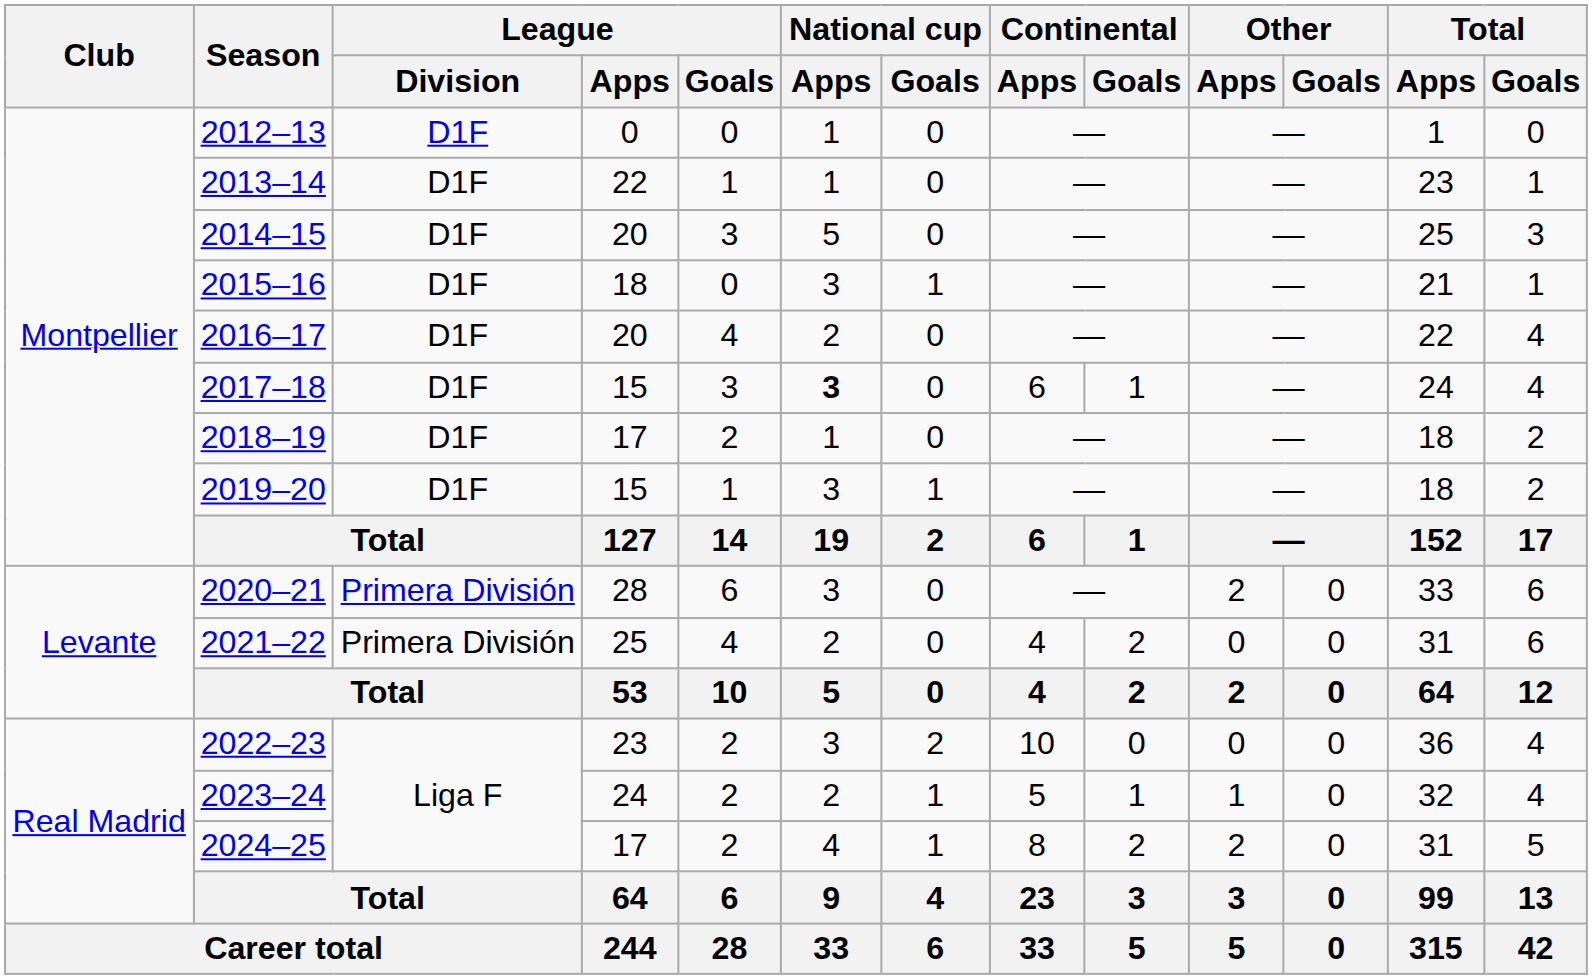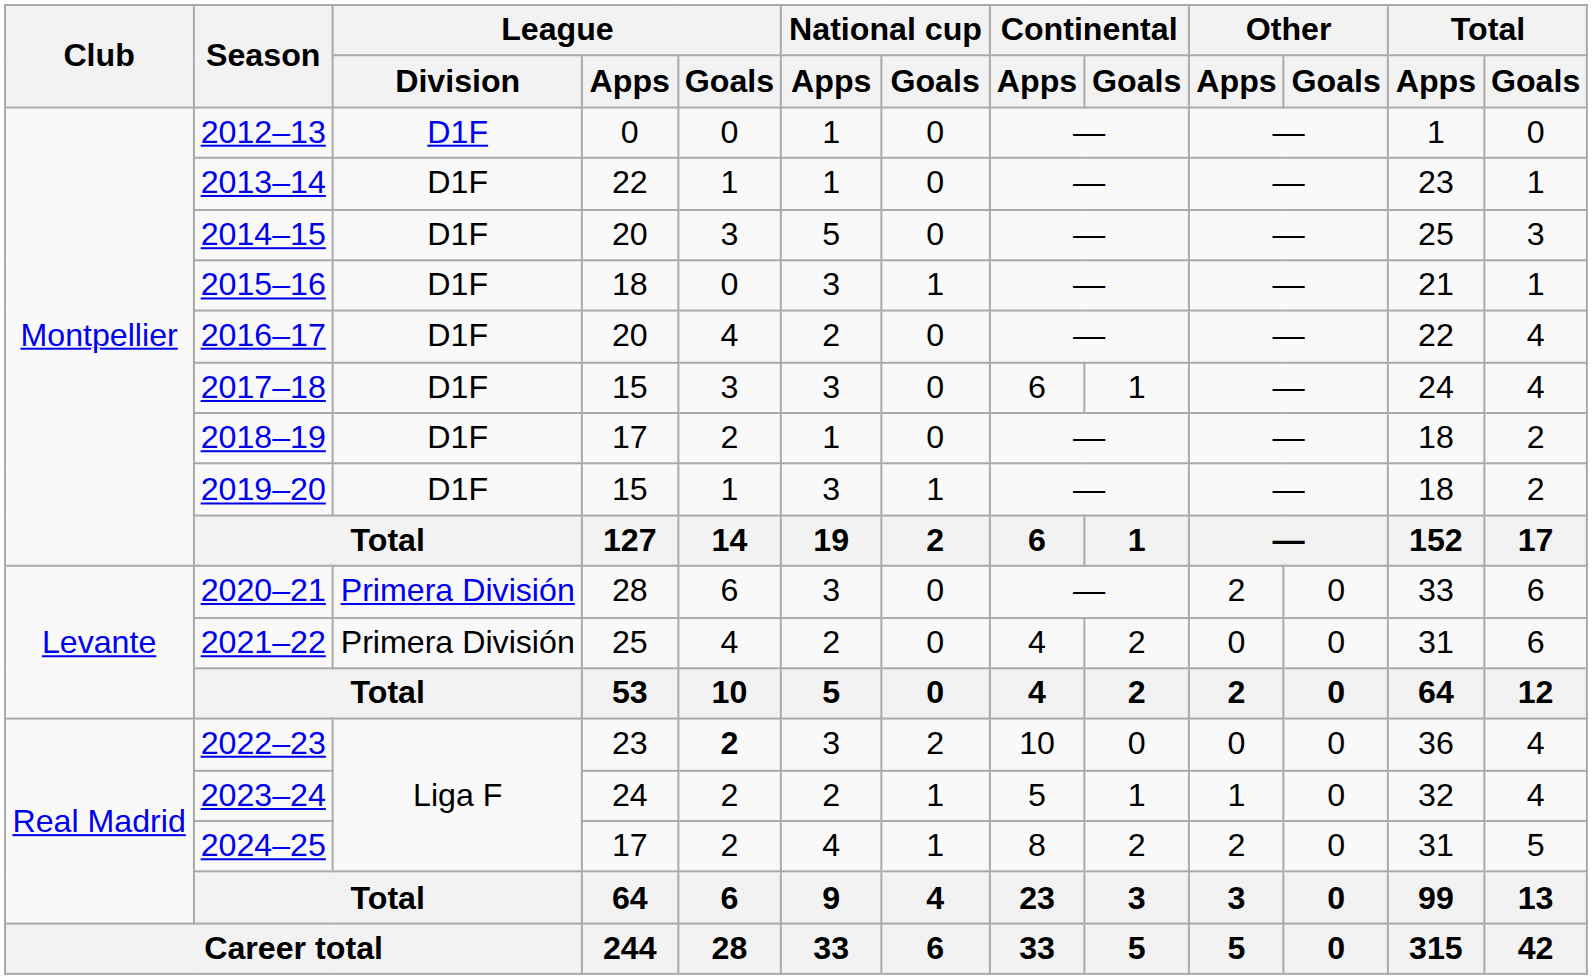2017–18 | National cup / Apps: bold -> normal
2022–23 | League / Goals: normal -> bold
